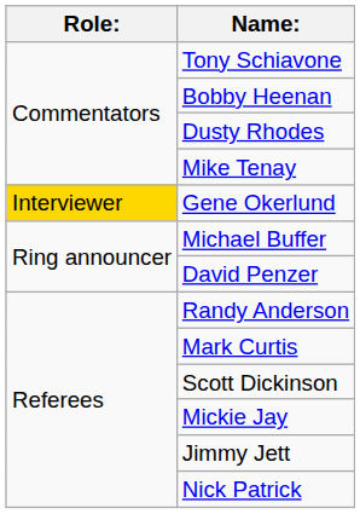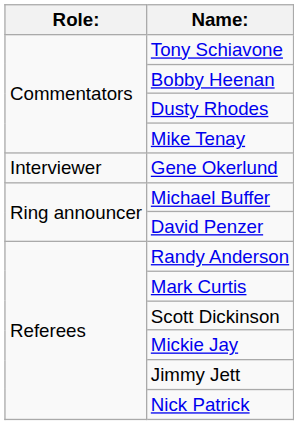Gene Okerlund | Role:: gold background -> no background
